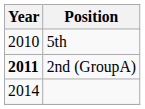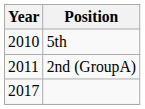row 3 | Year: bold -> normal
row 4 | Year: 2014 -> 2017
